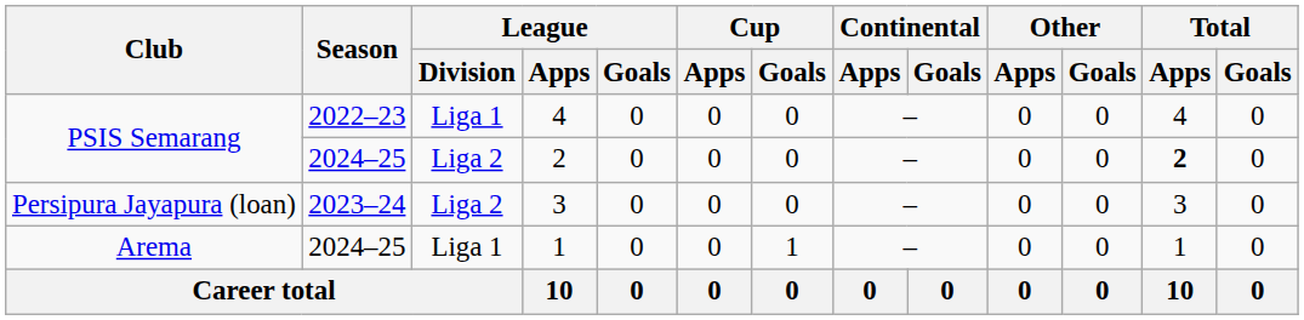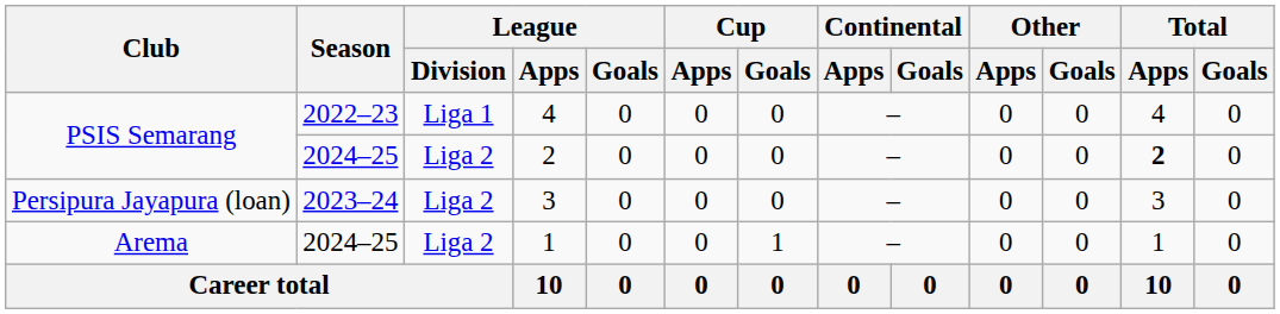row 6 | League / Division: Liga 1 -> Liga 2
